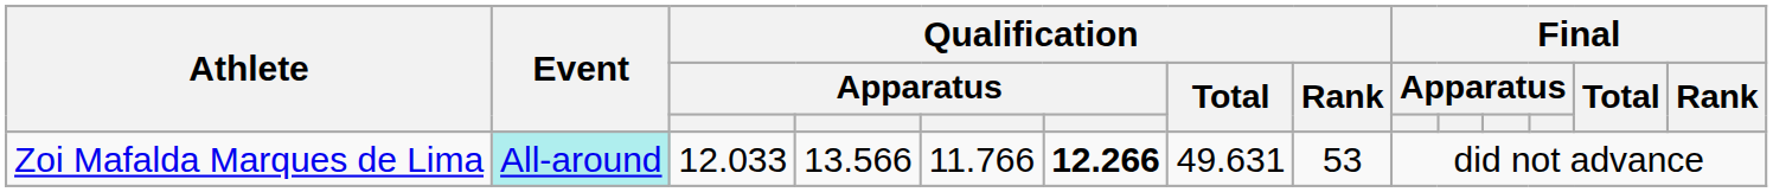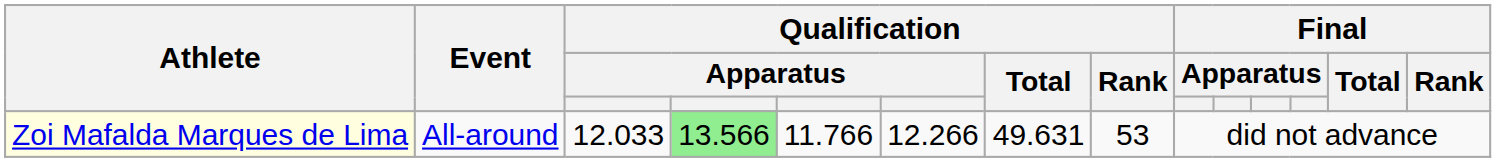row 4 | Athlete: no background -> lightyellow background
row 4 | Event: paleturquoise background -> no background
row 4 | column 4: no background -> lightgreen background
row 4 | column 6: bold -> normal
